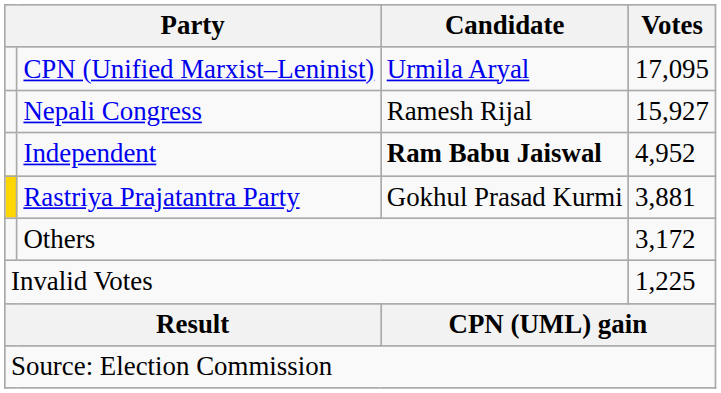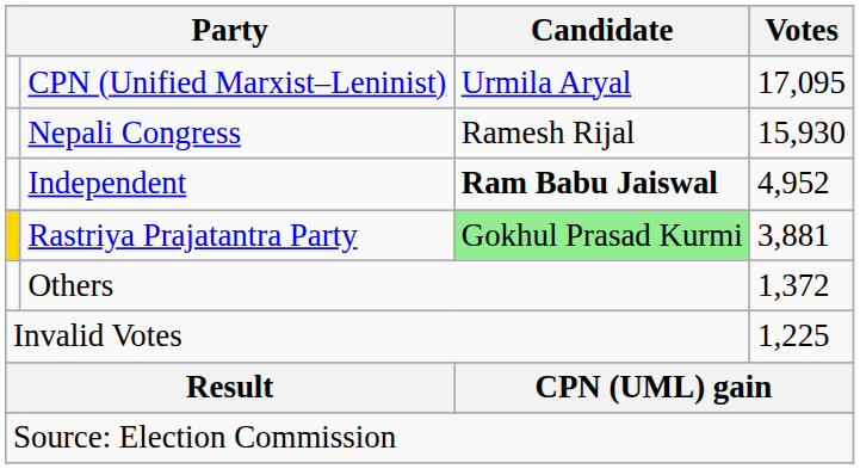Nepali Congress | Votes: 15,927 -> 15,930
Rastriya Prajatantra Party | Candidate: no background -> lightgreen background
Others | Votes: 3,172 -> 1,372
